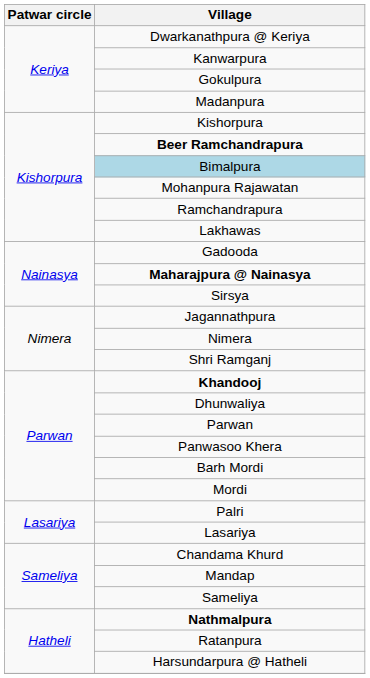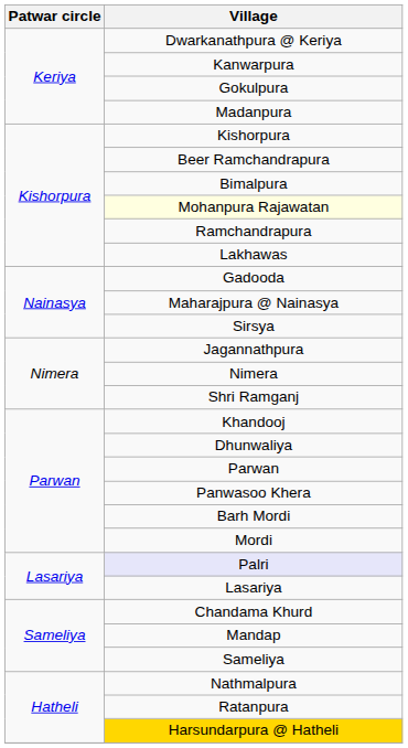Beer Ramchandrapura | Village: bold -> normal
Bimalpura | Village: lightblue background -> no background
Mohanpura Rajawatan | Village: no background -> lightyellow background
Maharajpura @ Nainasya | Village: bold -> normal
Khandooj | Village: bold -> normal
Palri | Village: no background -> lavender background
Nathmalpura | Village: bold -> normal
Harsundarpura @ Hatheli | Village: no background -> gold background
